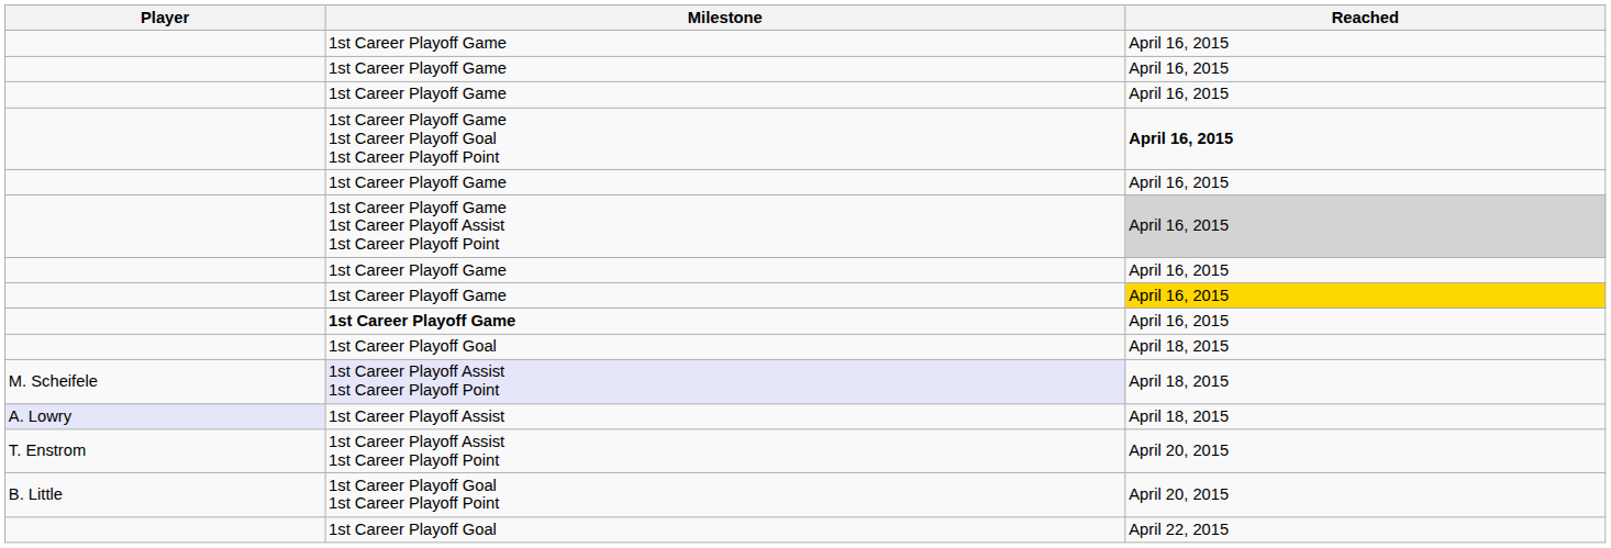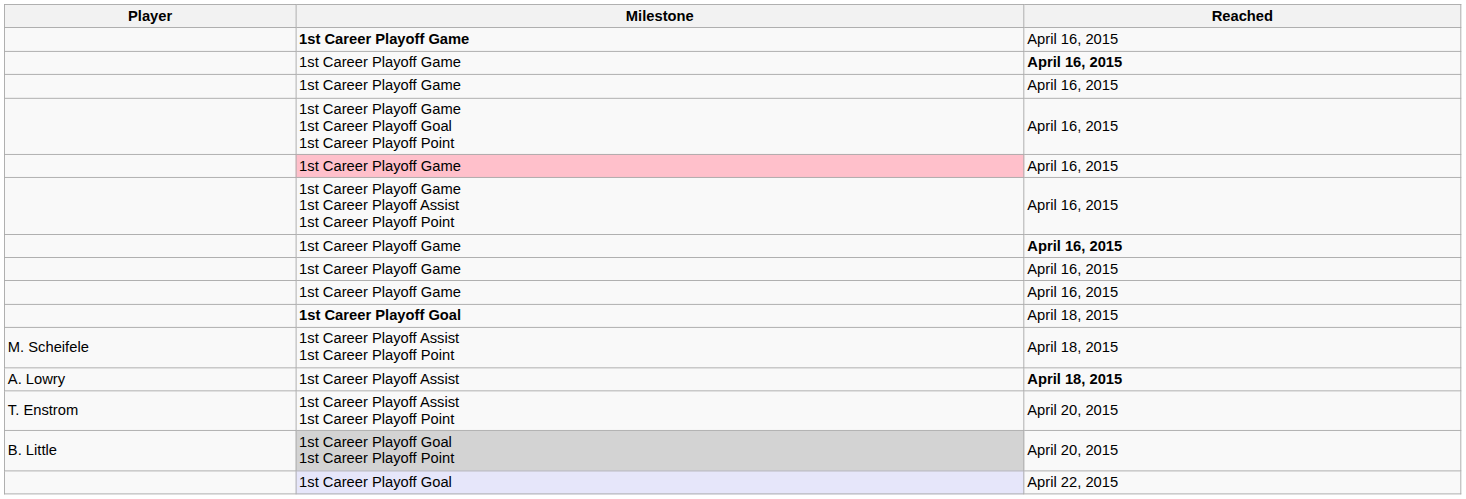row 2 | Milestone: normal -> bold
row 3 | Reached: normal -> bold
row 5 | Reached: bold -> normal
row 6 | Milestone: no background -> pink background
row 7 | Reached: lightgrey background -> no background
row 8 | Reached: normal -> bold
row 9 | Reached: gold background -> no background
row 10 | Milestone: bold -> normal
row 11 | Milestone: normal -> bold
row 12 | Milestone: lavender background -> no background
row 13 | Player: lavender background -> no background
row 13 | Reached: normal -> bold
row 15 | Milestone: no background -> lightgrey background
row 16 | Milestone: no background -> lavender background
